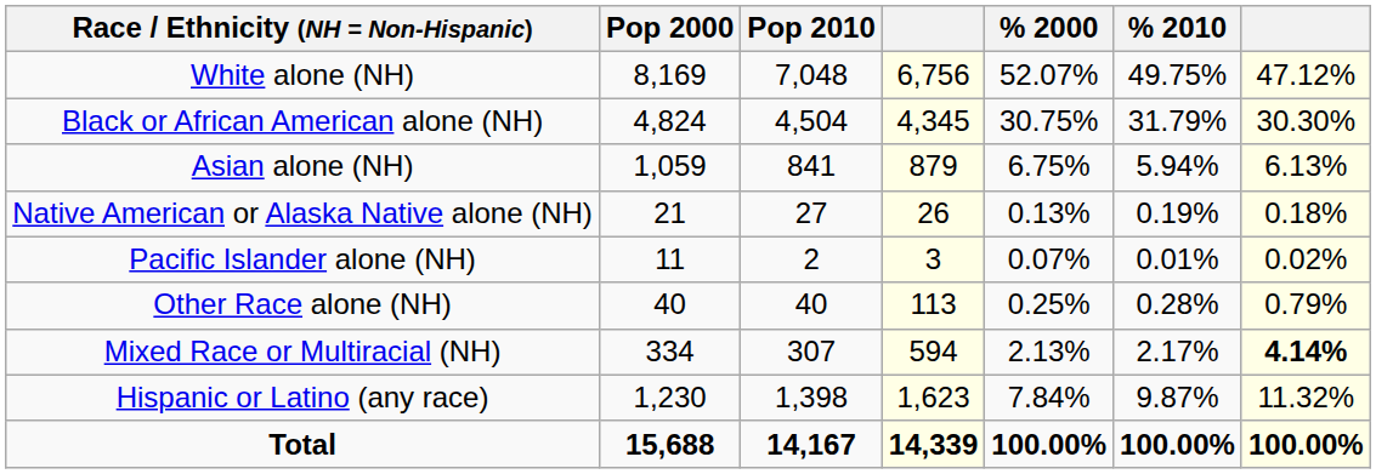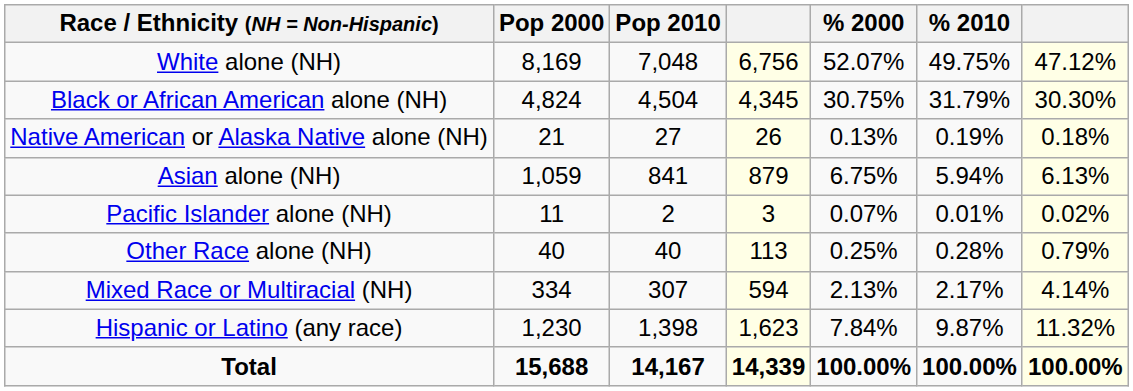rows swapped: Native American or Alaska Native alone (NH) <-> Asian alone (NH)
Mixed Race or Multiracial (NH) | column 7: bold -> normal
